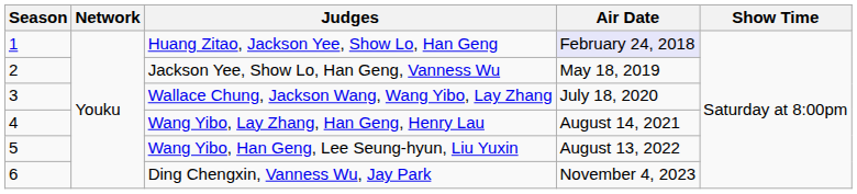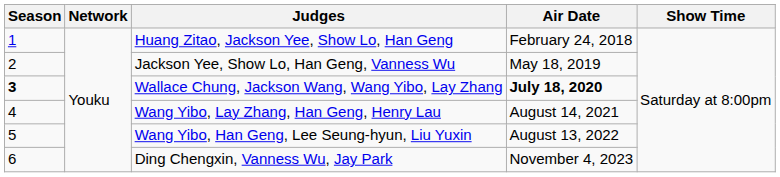Huang Zitao, Jackson Yee, Show Lo, Han Geng | Air Date: lavender background -> no background
Wallace Chung, Jackson Wang, Wang Yibo, Lay Zhang | Season: normal -> bold
Wallace Chung, Jackson Wang, Wang Yibo, Lay Zhang | Air Date: normal -> bold
